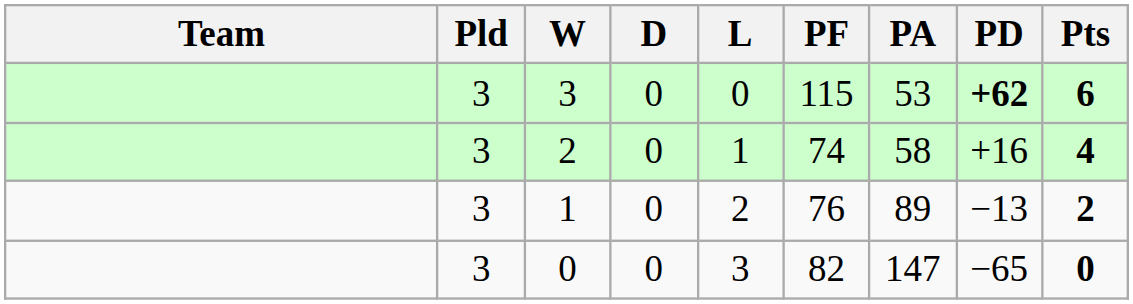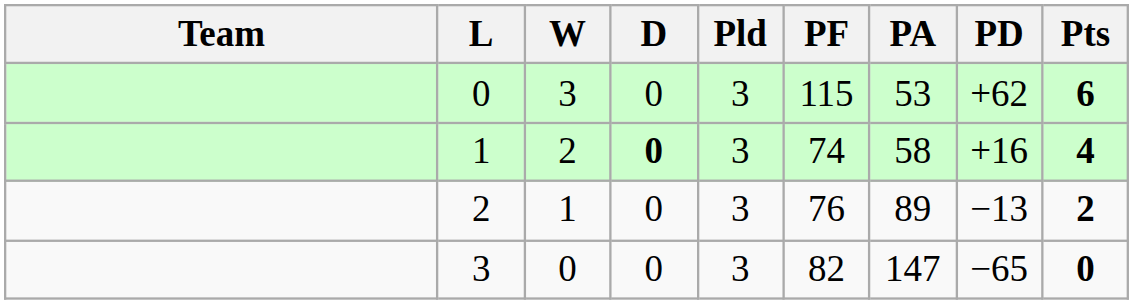columns swapped: Pld <-> L
row 2 | PD: bold -> normal
row 3 | D: normal -> bold
